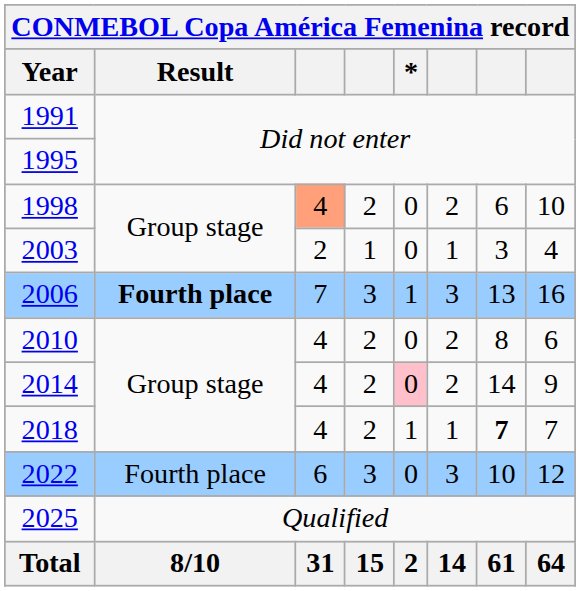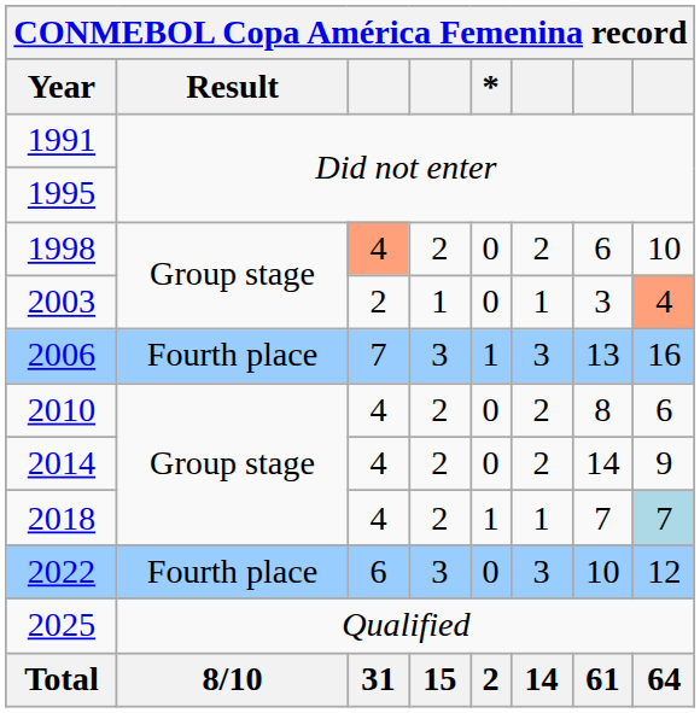2003 | column 8: no background -> lightsalmon background
2006 | Result: bold -> normal
2014 | *: pink background -> no background
2018 | column 7: bold -> normal
2018 | column 8: no background -> lightblue background
